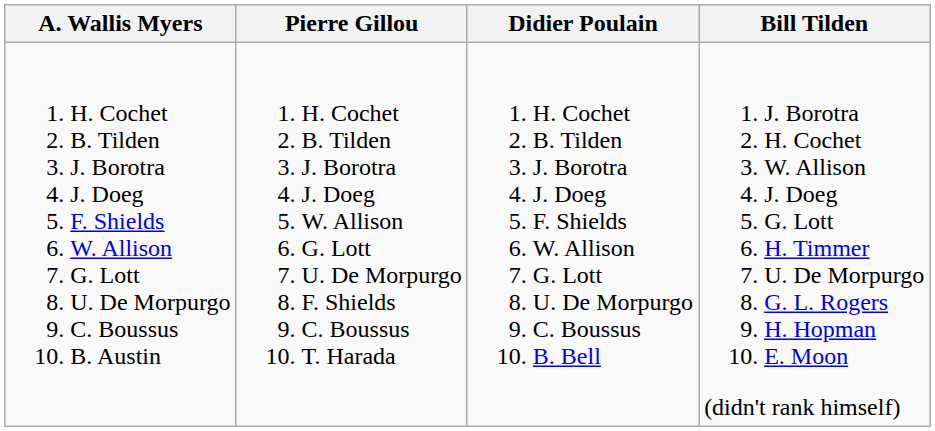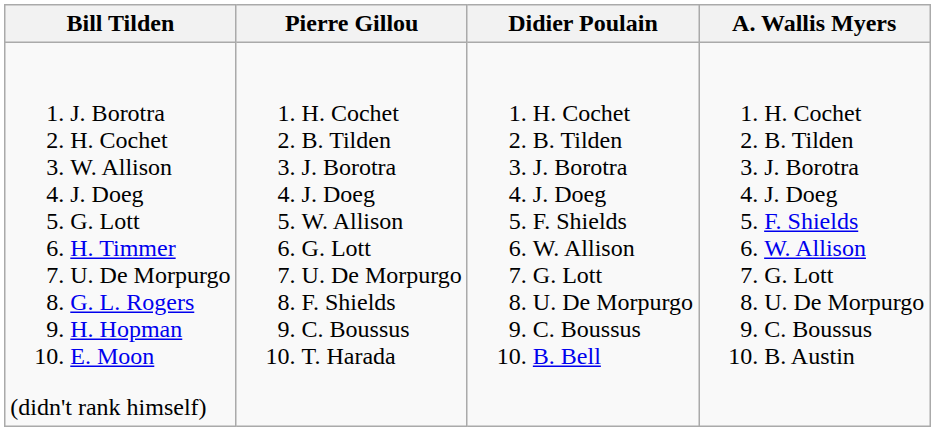columns swapped: A. Wallis Myers <-> Bill Tilden
